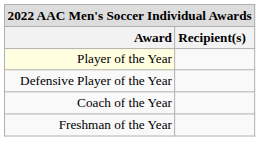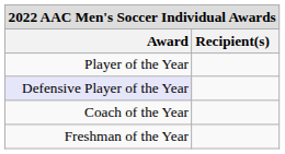Player of the Year | Award: lightyellow background -> no background
Defensive Player of the Year | Award: no background -> lavender background
